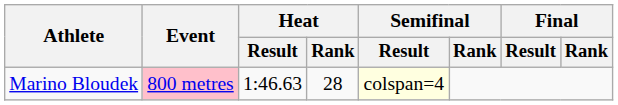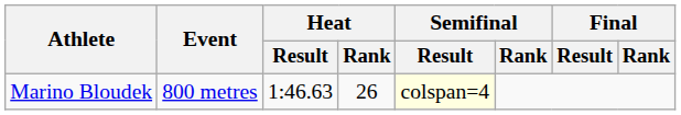Marino Bloudek | Event: pink background -> no background
Marino Bloudek | Heat / Rank: 28 -> 26
